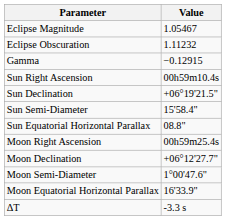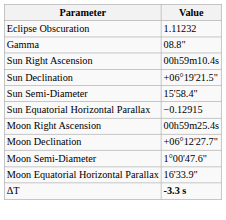- row: Eclipse Magnitude | 1.05467
Gamma | Value: −0.12915 -> 08.8"
Sun Equatorial Horizontal Parallax | Value: 08.8" -> −0.12915
ΔT | Value: normal -> bold
